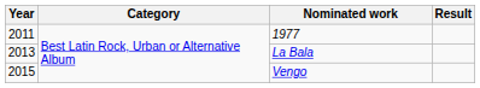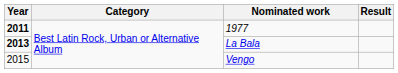1977 | Year: normal -> bold
La Bala | Year: normal -> bold
